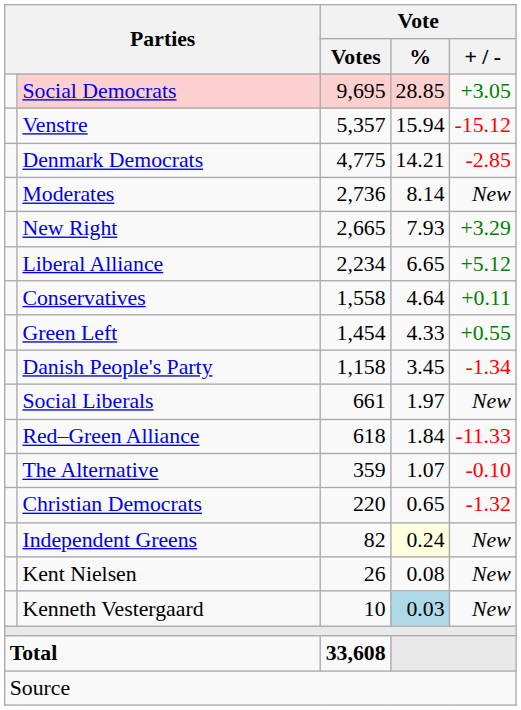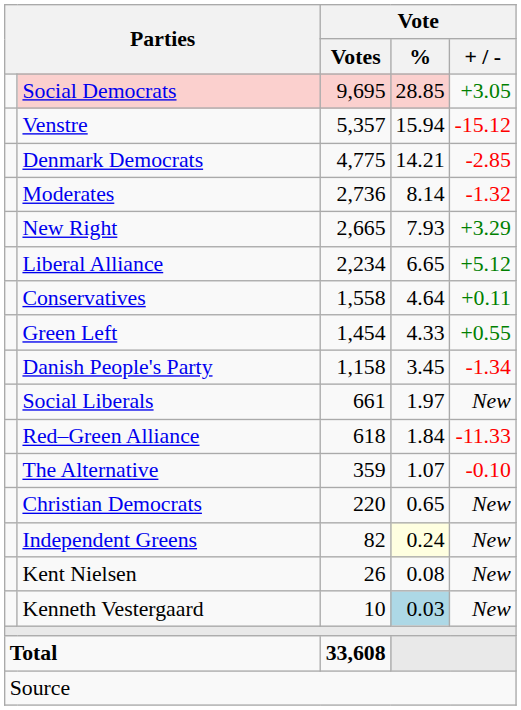Moderates | Vote / + / -: New -> -1.32
Christian Democrats | Vote / + / -: -1.32 -> New
